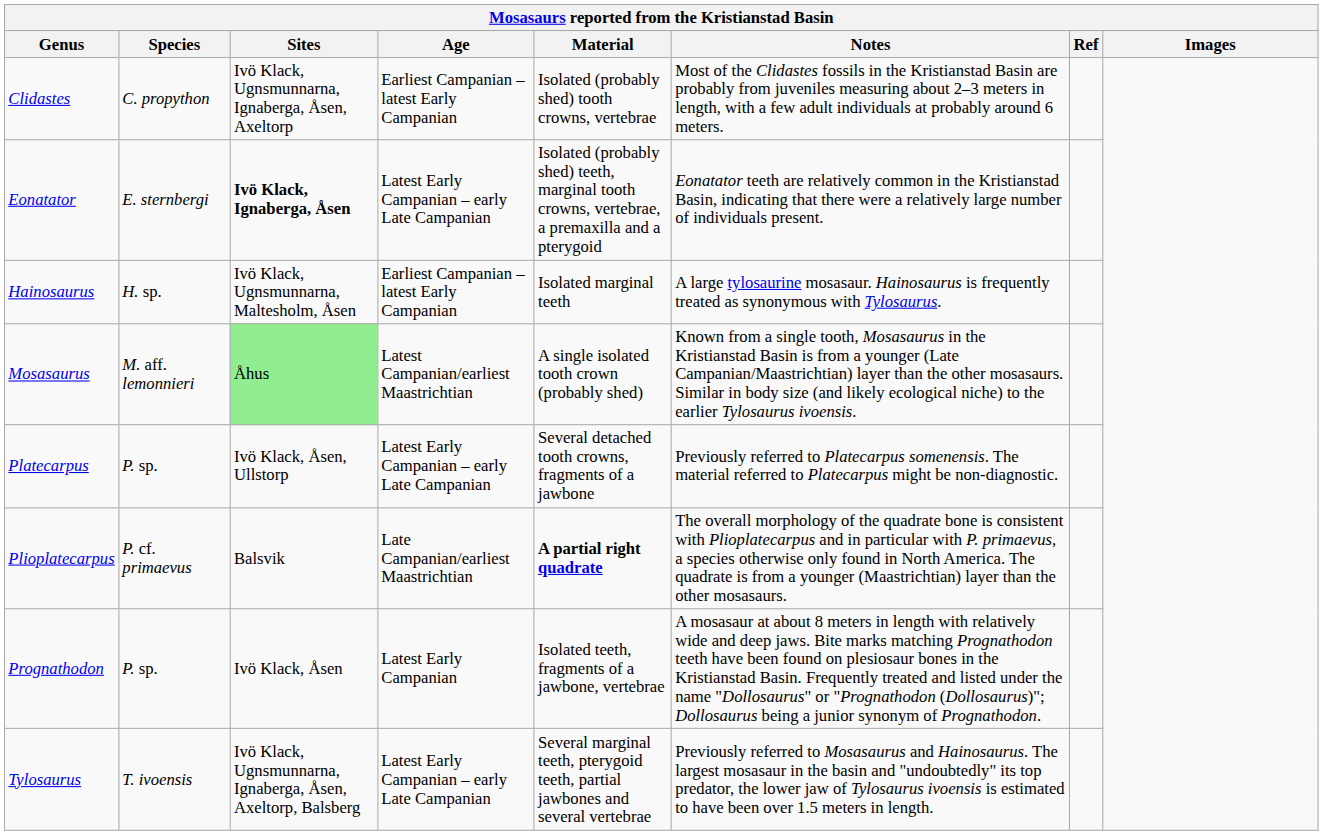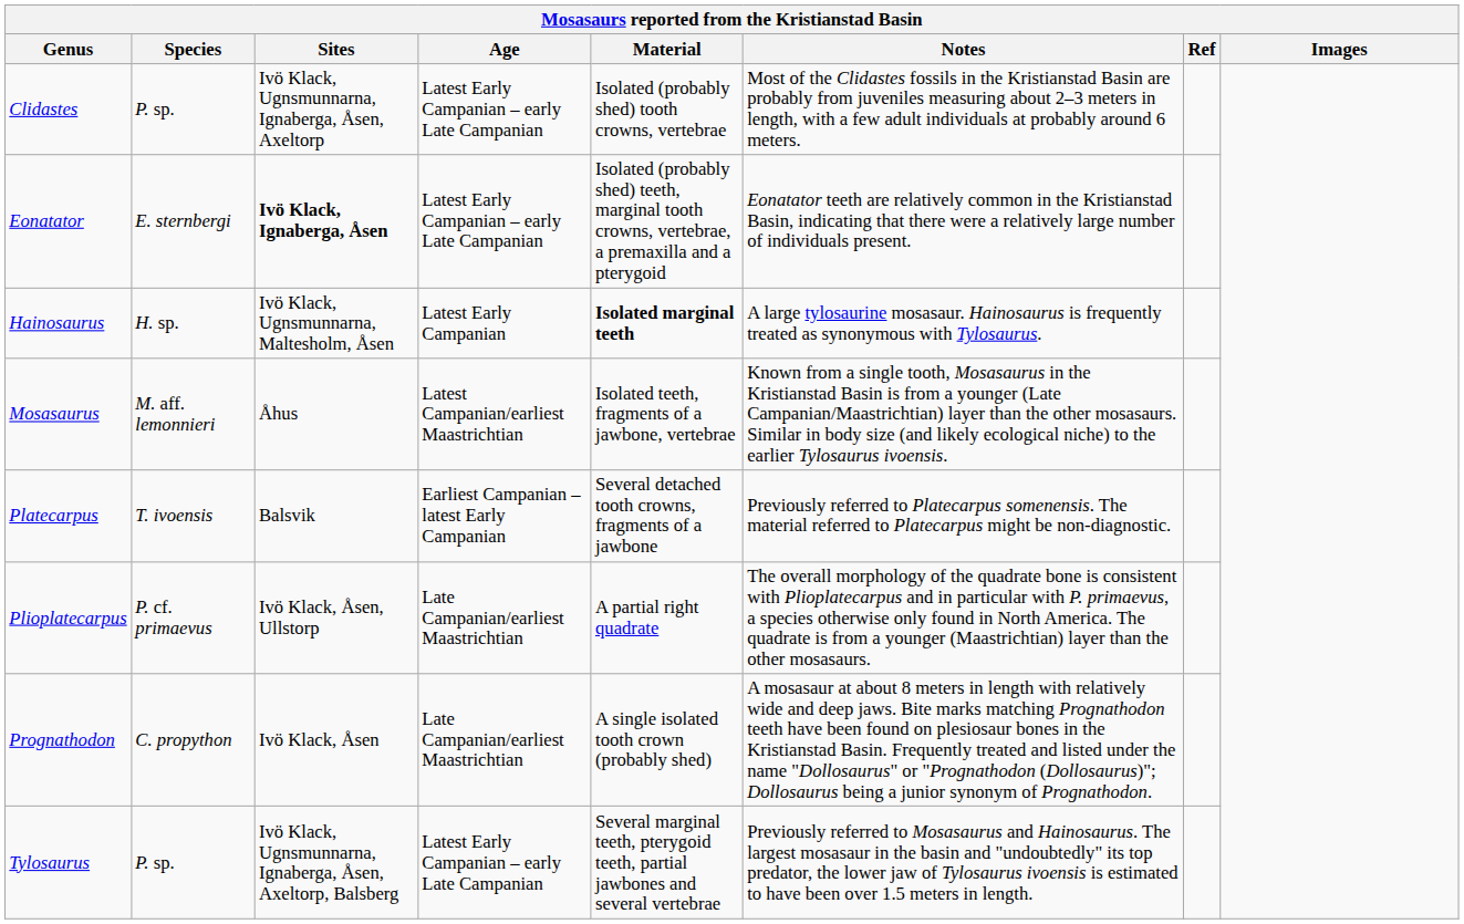Clidastes | Species: C. propython -> P. sp.
Clidastes | Age: Earliest Campanian – latest Early Campanian -> Latest Early Campanian – early Late Campanian
Hainosaurus | Age: Earliest Campanian – latest Early Campanian -> Latest Early Campanian
Hainosaurus | Material: normal -> bold
Mosasaurus | Sites: lightgreen background -> no background
Mosasaurus | Material: A single isolated tooth crown (probably shed) -> Isolated teeth, fragments of a jawbone, vertebrae
Platecarpus | Species: P. sp. -> T. ivoensis
Platecarpus | Sites: Ivö Klack, Åsen, Ullstorp -> Balsvik
Platecarpus | Age: Latest Early Campanian – early Late Campanian -> Earliest Campanian – latest Early Campanian
Plioplatecarpus | Sites: Balsvik -> Ivö Klack, Åsen, Ullstorp
Plioplatecarpus | Material: bold -> normal
Prognathodon | Species: P. sp. -> C. propython
Prognathodon | Age: Latest Early Campanian -> Late Campanian/earliest Maastrichtian
Prognathodon | Material: Isolated teeth, fragments of a jawbone, vertebrae -> A single isolated tooth crown (probably shed)
Tylosaurus | Species: T. ivoensis -> P. sp.
